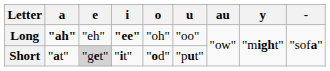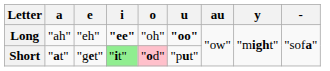Long | a: bold -> normal
Long | u: normal -> bold
Short | e: lightgrey background -> no background
Short | i: no background -> lightgreen background
Short | o: no background -> pink background
